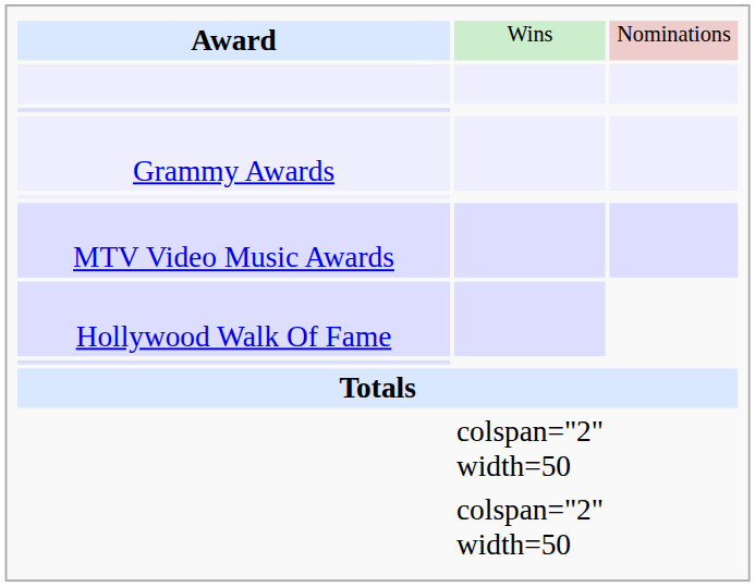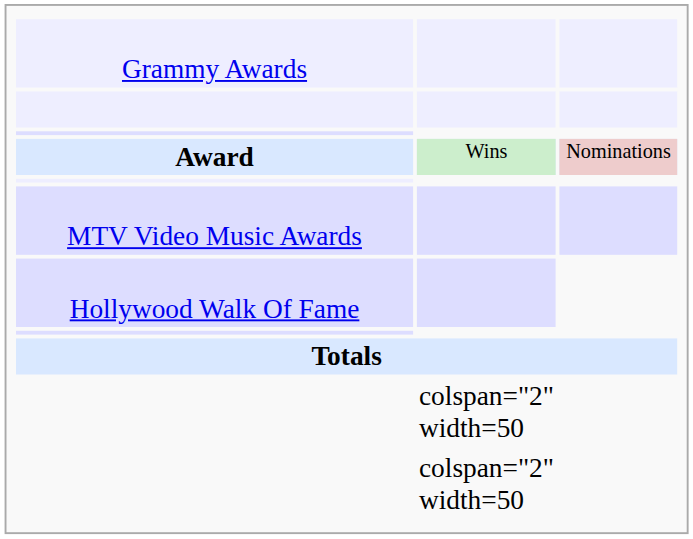rows swapped: Award <-> Grammy Awards
